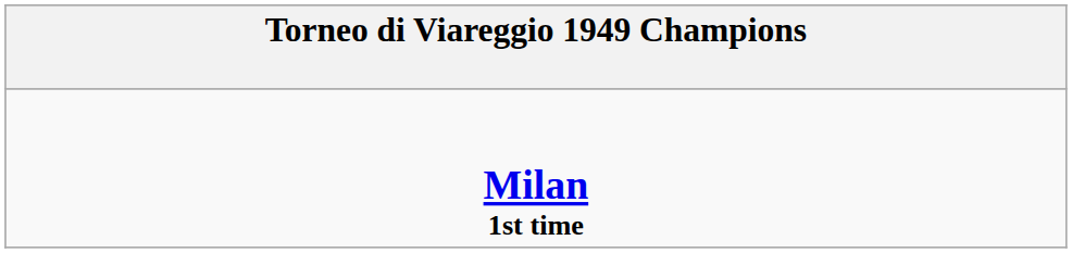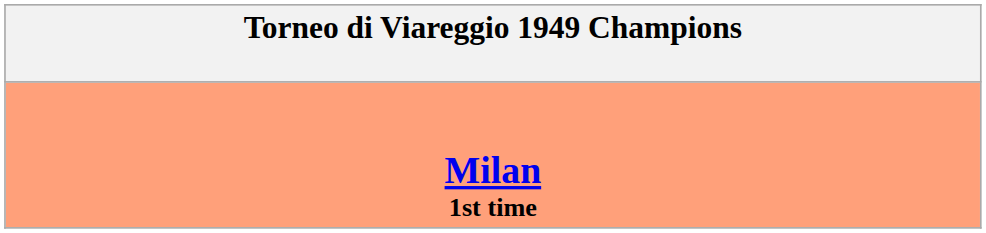row 2 | column 1: no background -> lightsalmon background
